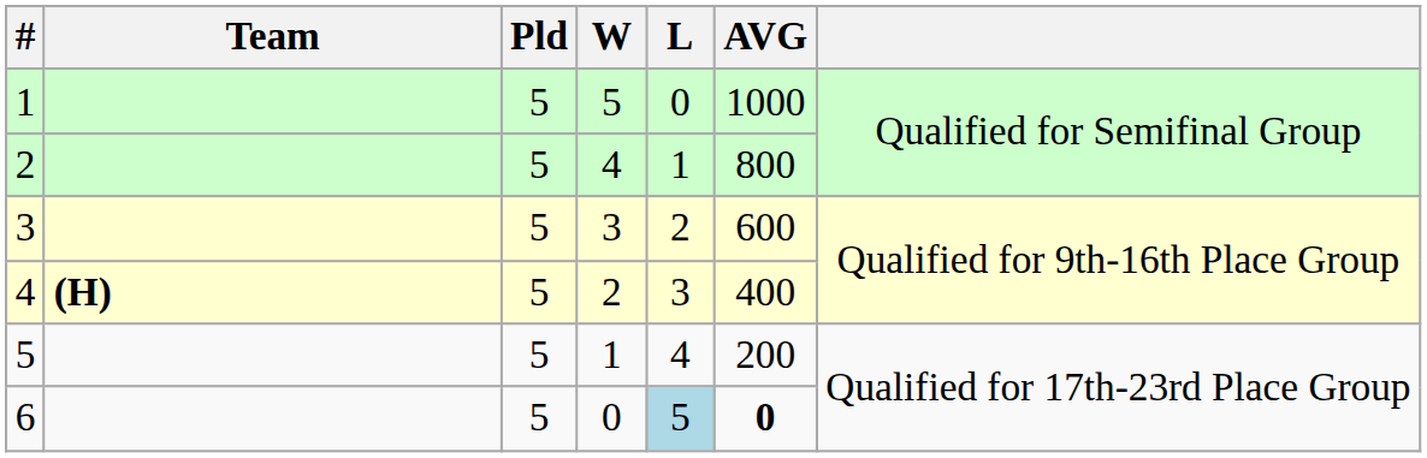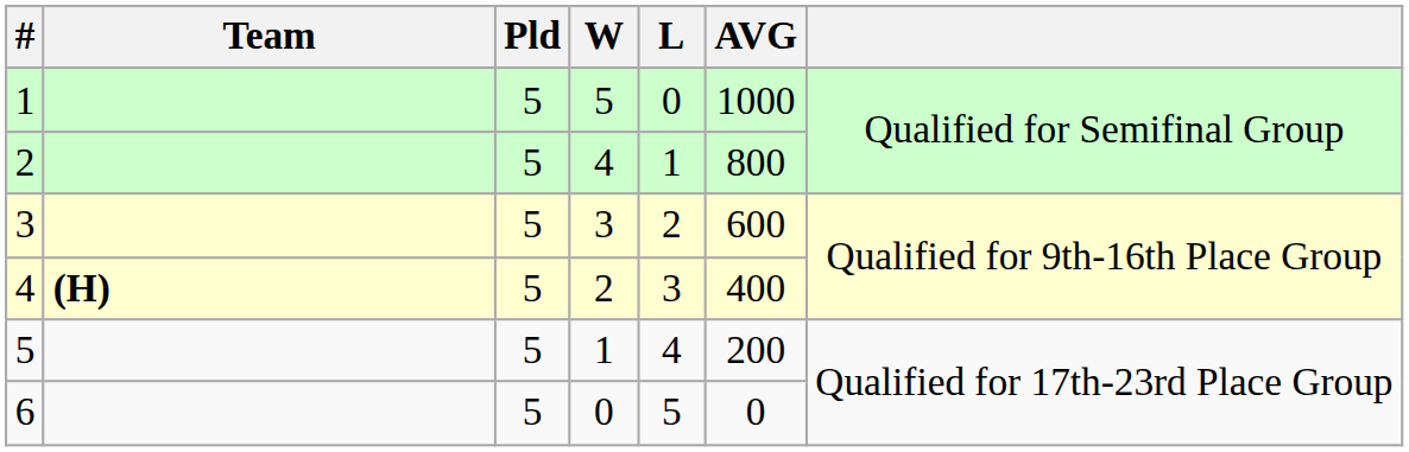6 | L: lightblue background -> no background
6 | AVG: bold -> normal
